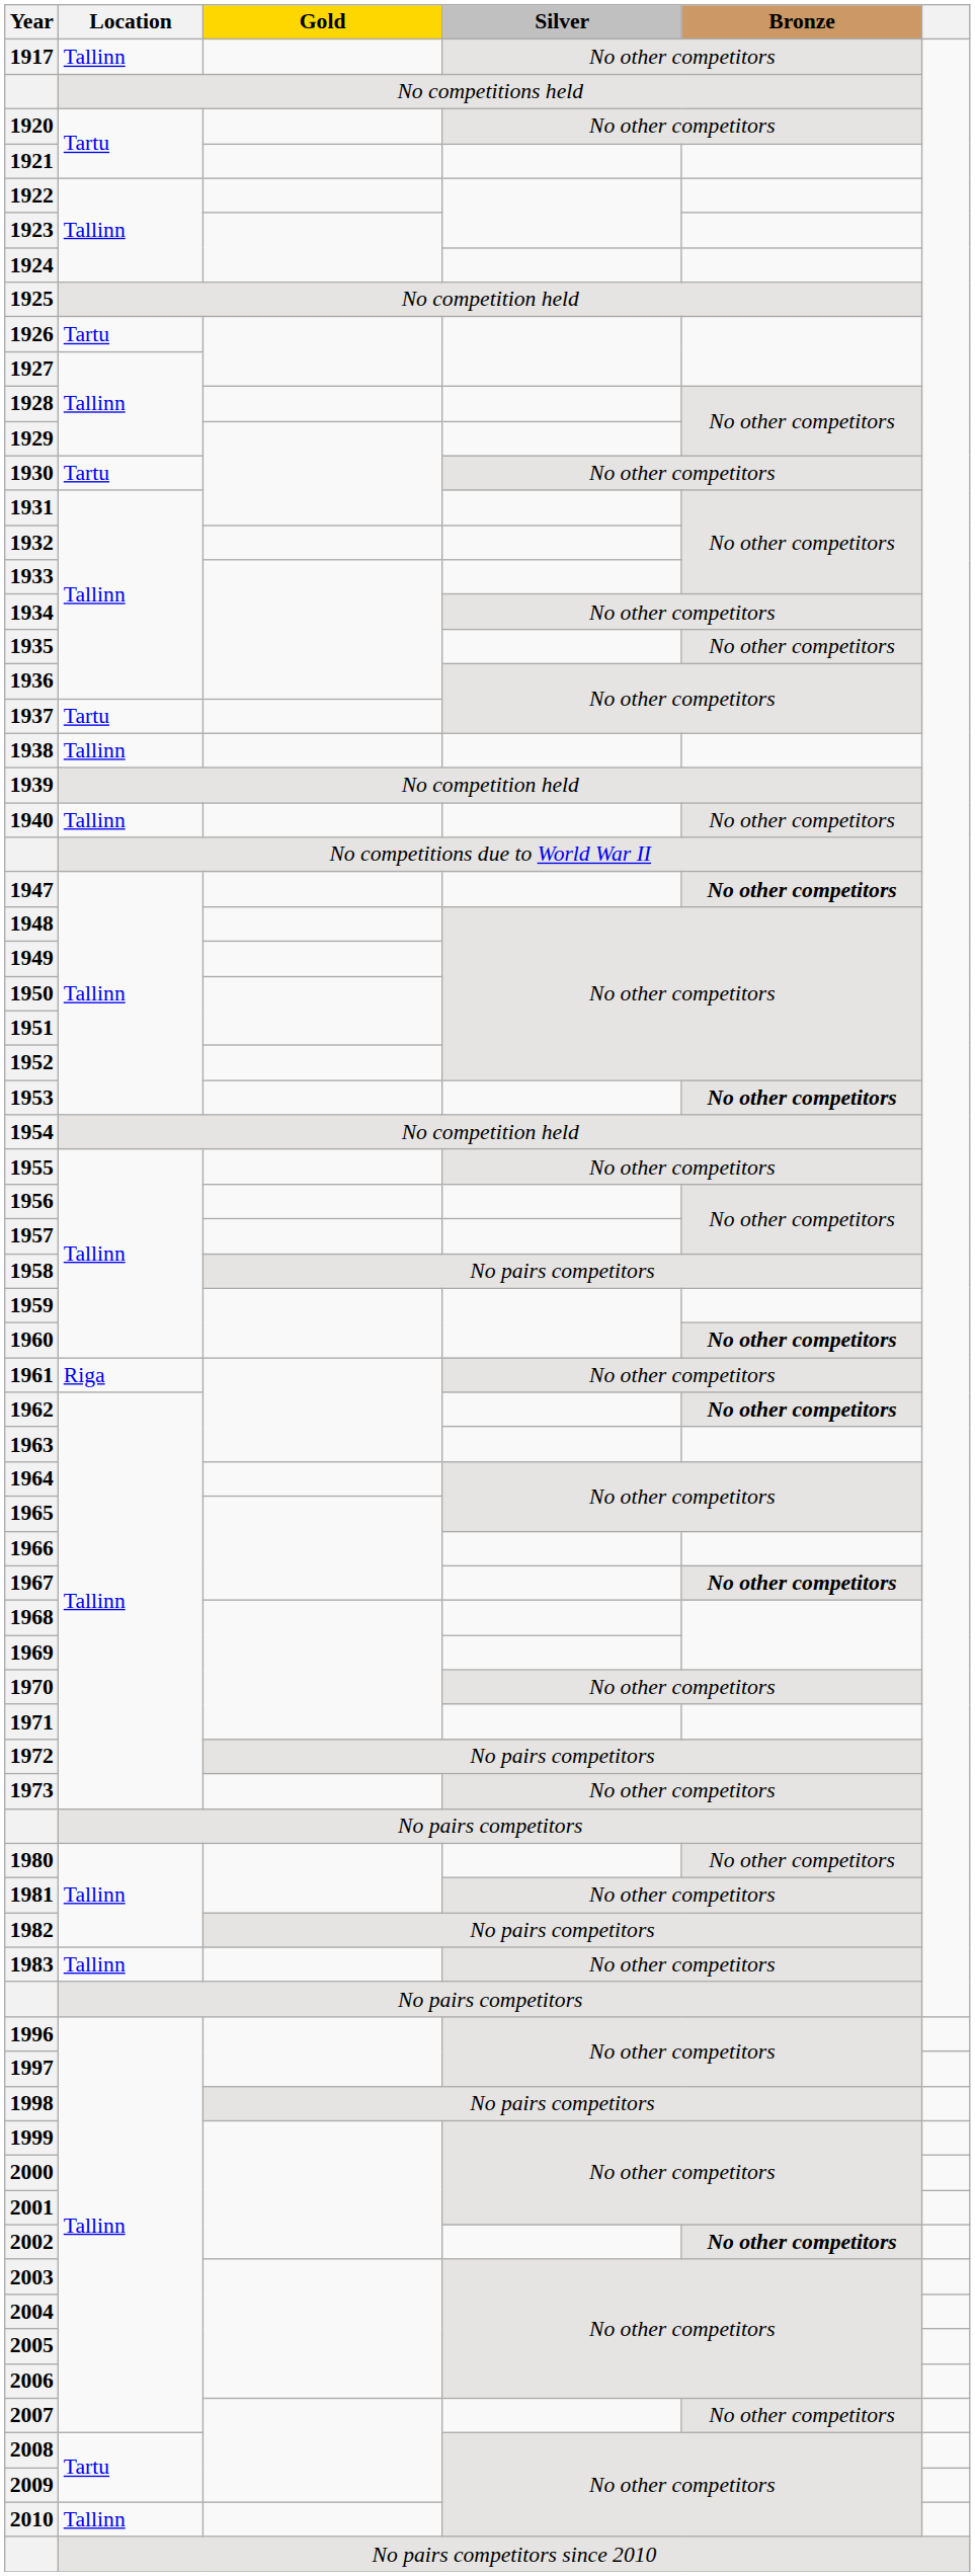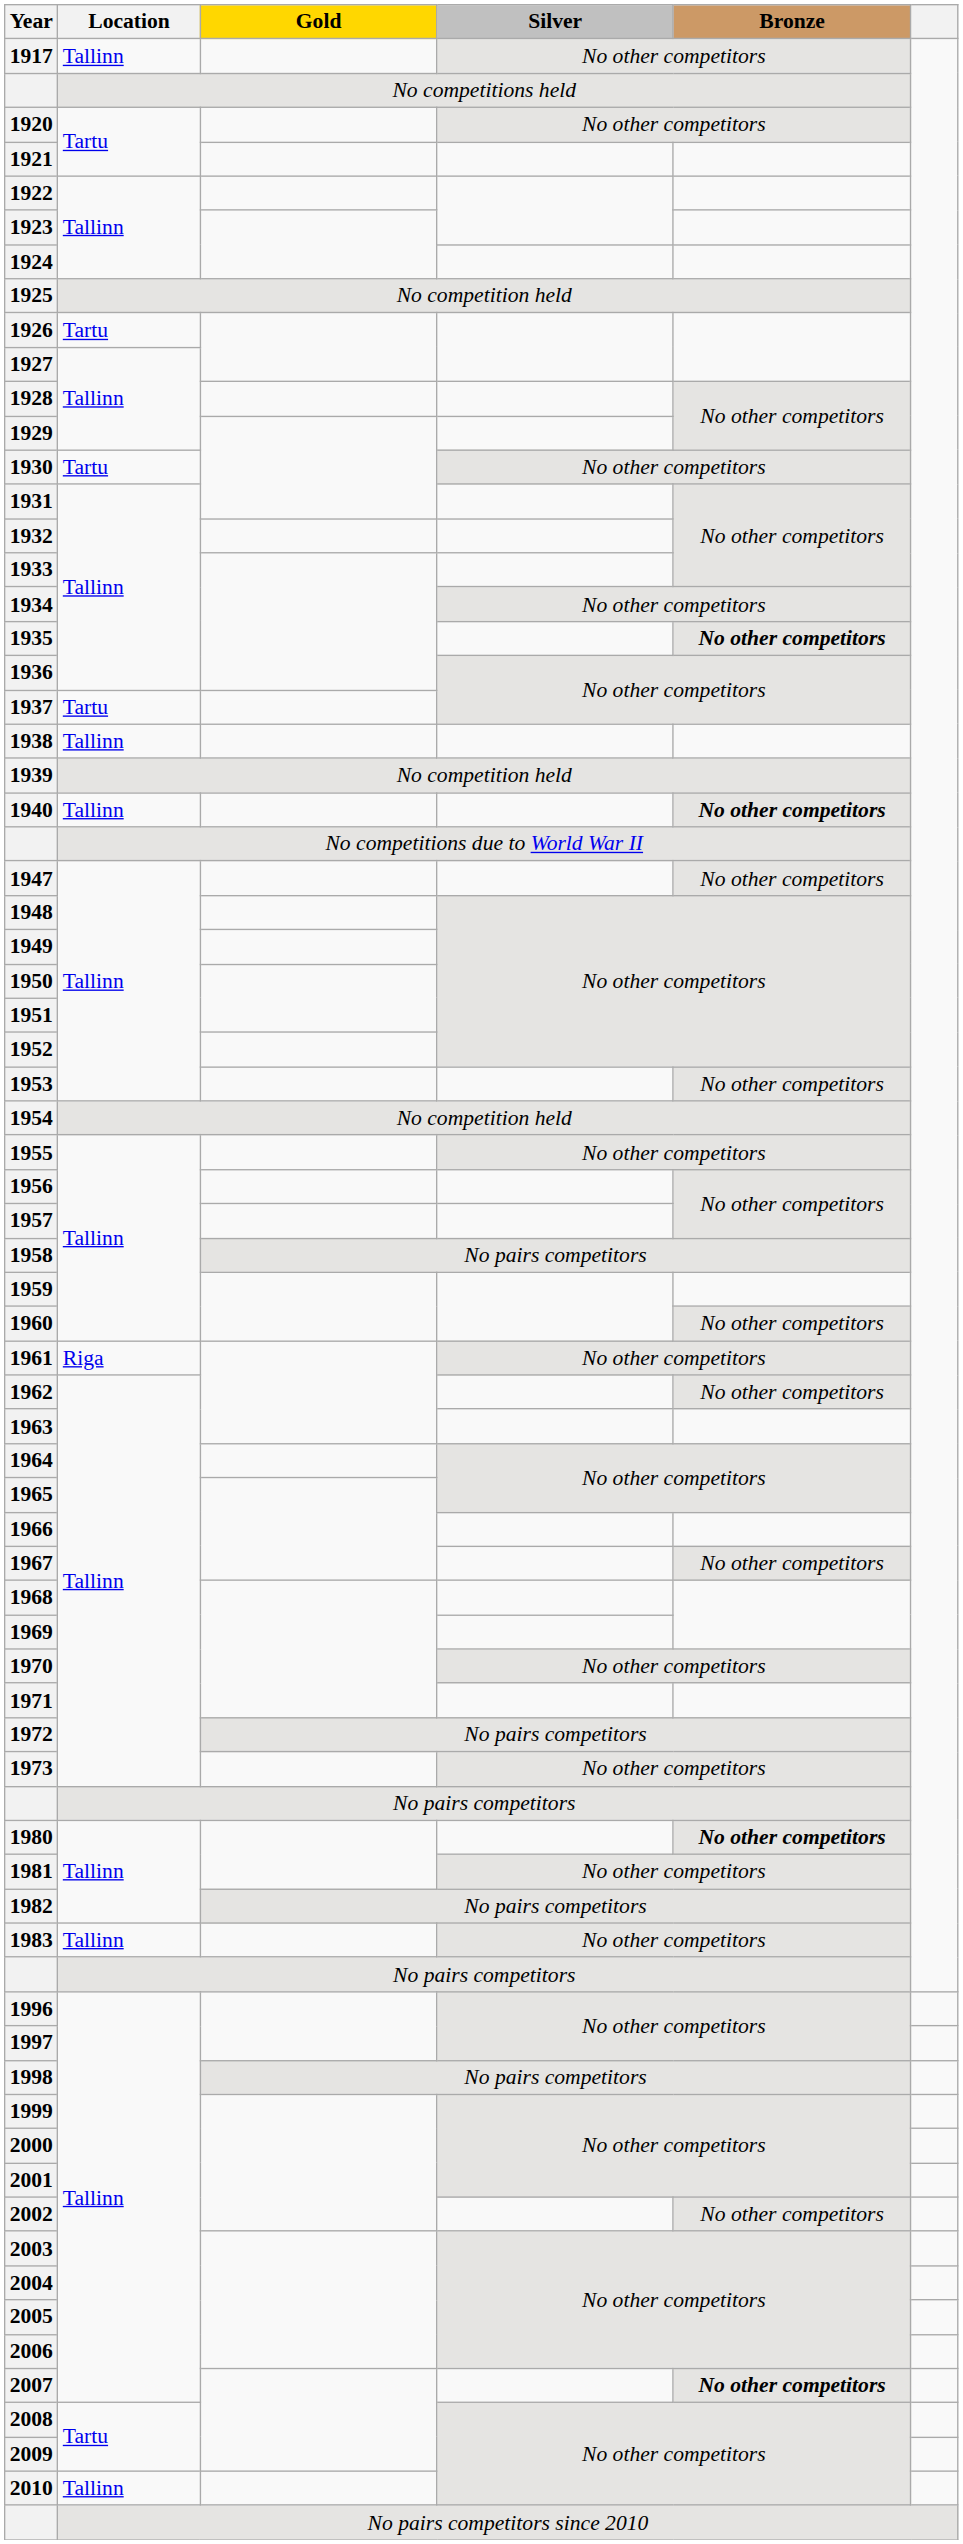1935 | Bronze: normal -> bold
1940 | Bronze: normal -> bold
1947 | Bronze: bold -> normal
1953 | Bronze: bold -> normal
1960 | Bronze: bold -> normal
1962 | Bronze: bold -> normal
1967 | Bronze: bold -> normal
1980 | Bronze: normal -> bold
2002 | Bronze: bold -> normal
2007 | Bronze: normal -> bold
